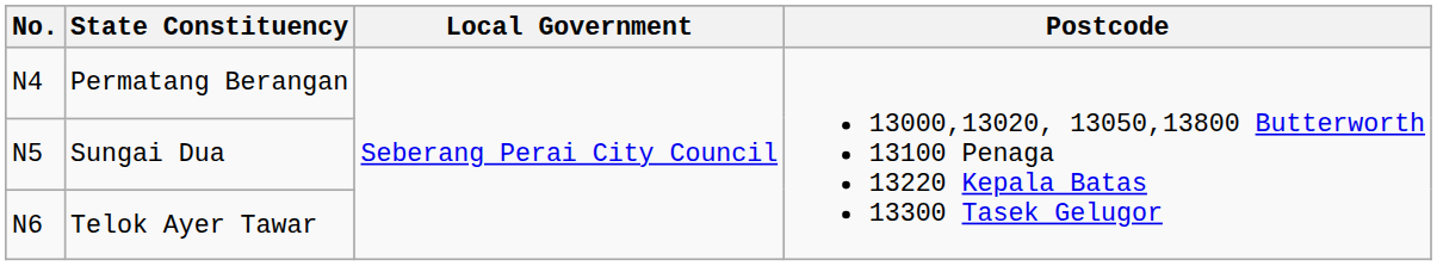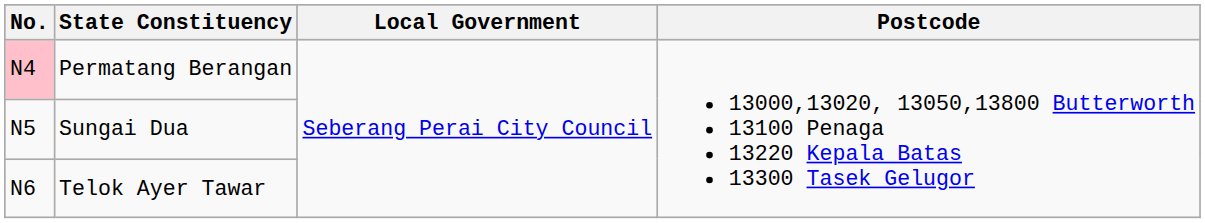Permatang Berangan | No.: no background -> pink background
